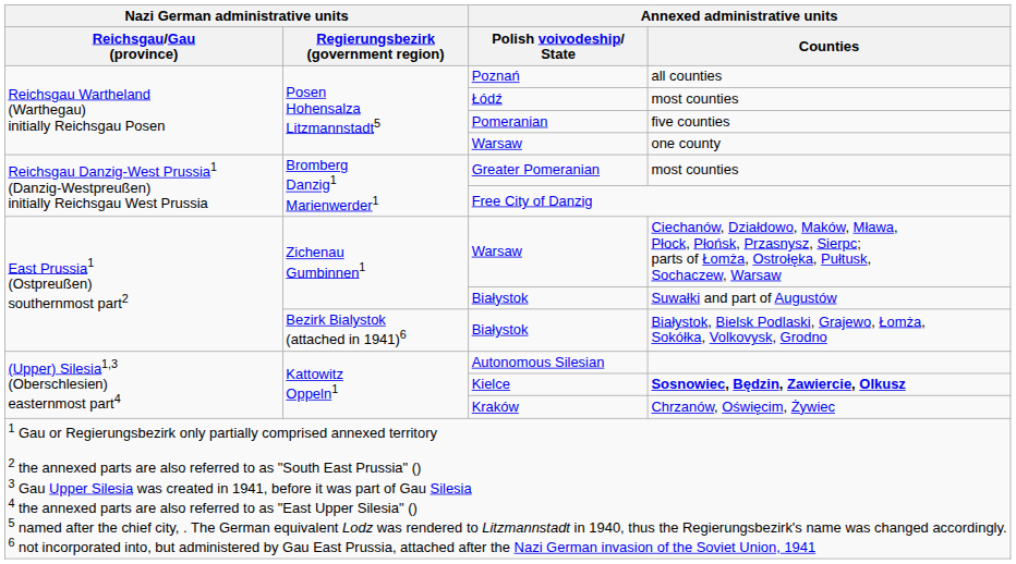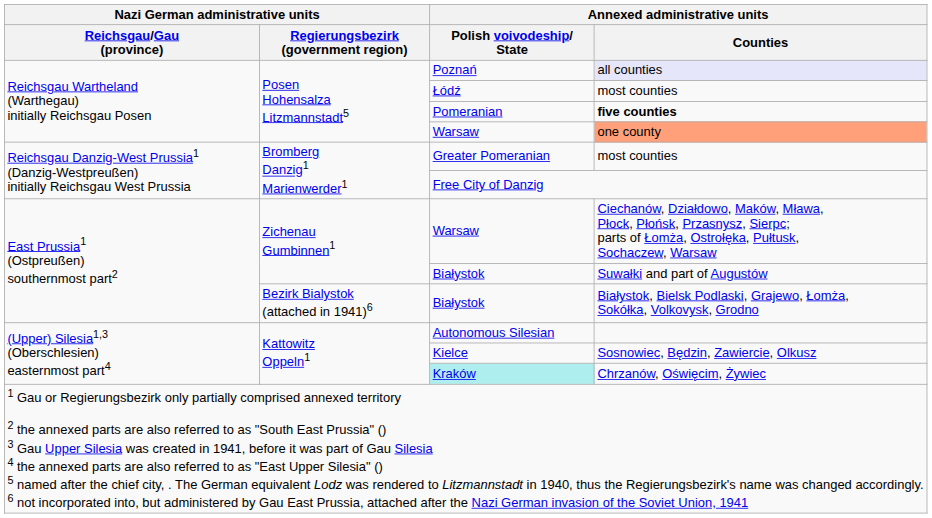all counties | Annexed administrative units / Counties: no background -> lavender background
five counties | Annexed administrative units / Counties: normal -> bold
one county | Annexed administrative units / Counties: no background -> lightsalmon background
Sosnowiec, Będzin, Zawiercie, Olkusz | Annexed administrative units / Counties: bold -> normal
Chrzanów, Oświęcim, Żywiec | Annexed administrative units / Polish voivodeship/ State: no background -> paleturquoise background
